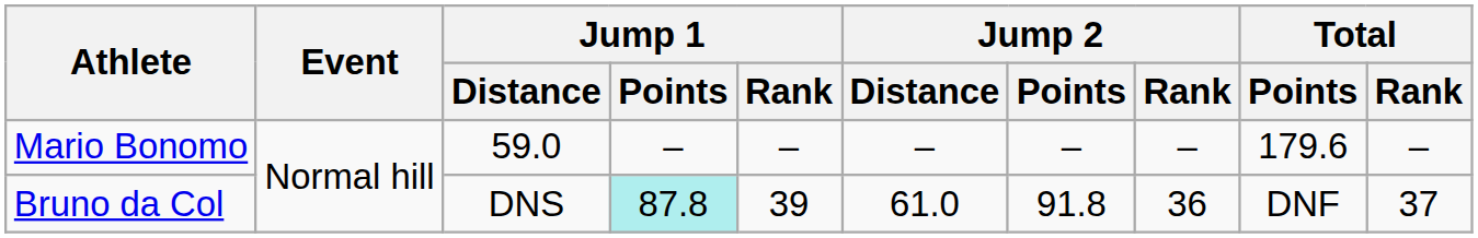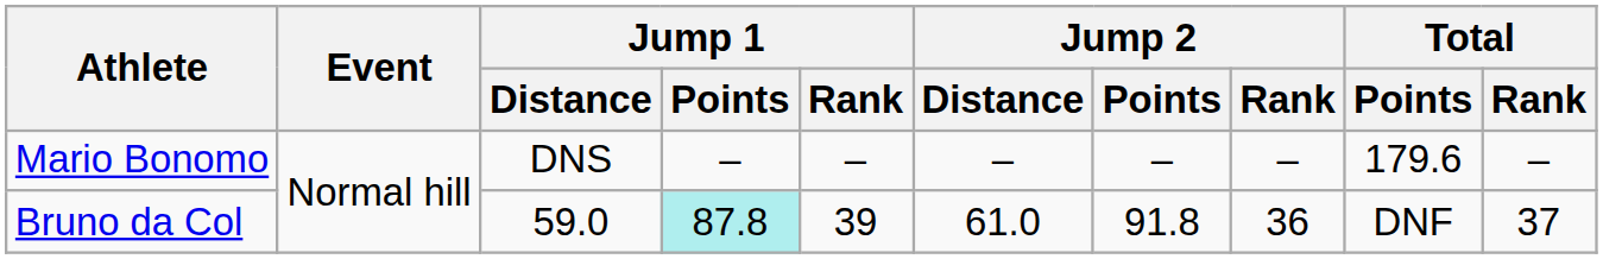Mario Bonomo | Jump 1 / Distance: 59.0 -> DNS
Bruno da Col | Jump 1 / Distance: DNS -> 59.0
